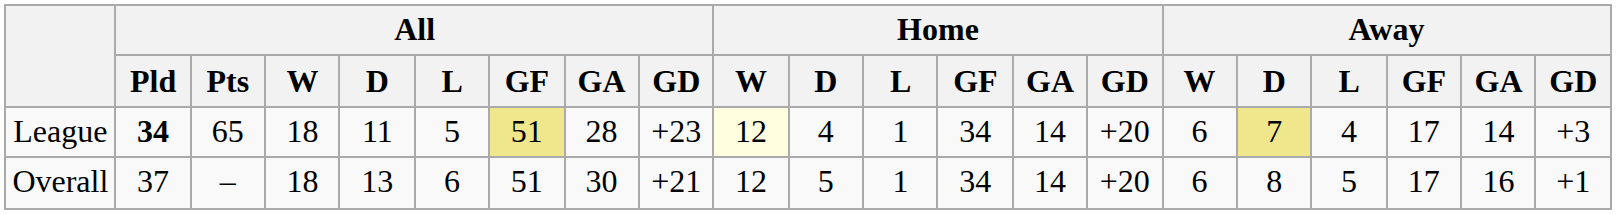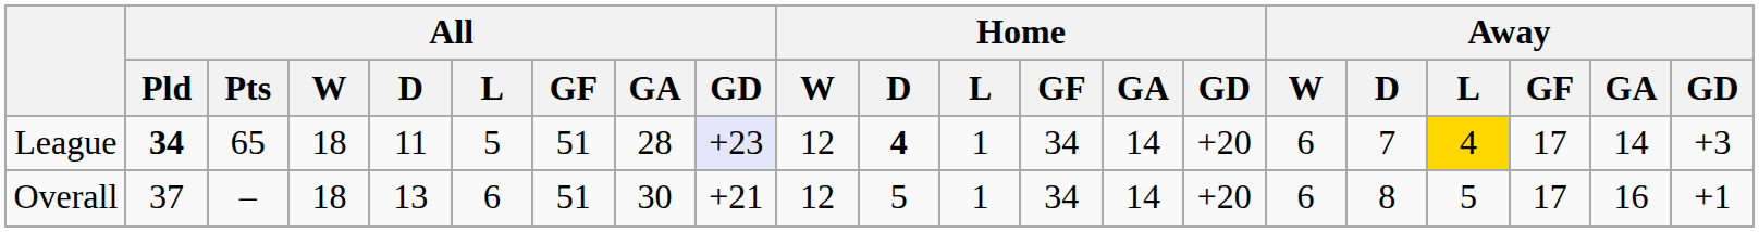League | All / GF: khaki background -> no background
League | All / GD: no background -> lavender background
League | Home / W: lightyellow background -> no background
League | Home / D: normal -> bold
League | Away / D: khaki background -> no background
League | Away / L: no background -> gold background
